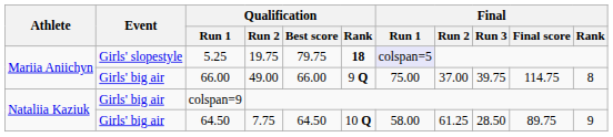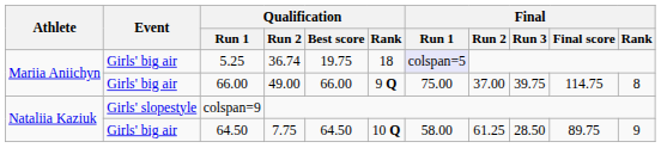5.25 | Event: Girls' slopestyle -> Girls' big air
5.25 | Qualification / Run 2: 19.75 -> 36.74
5.25 | Qualification / Best score: 79.75 -> 19.75
5.25 | Qualification / Rank: bold -> normal
colspan=9 | Event: Girls' big air -> Girls' slopestyle
